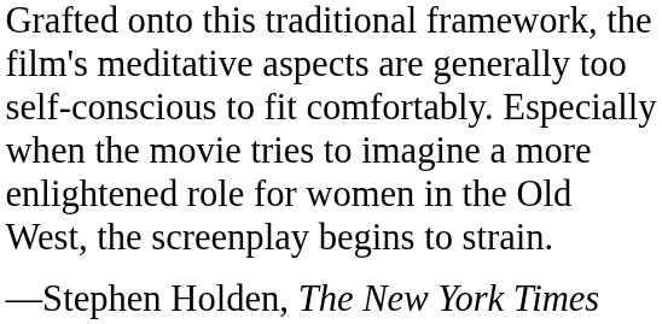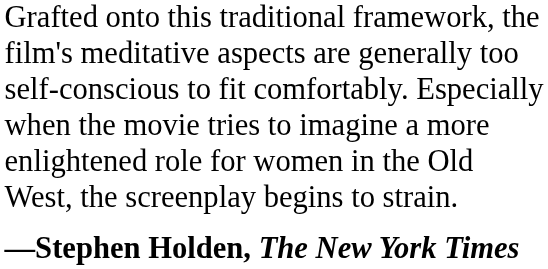row 2 | column 1: normal -> bold
